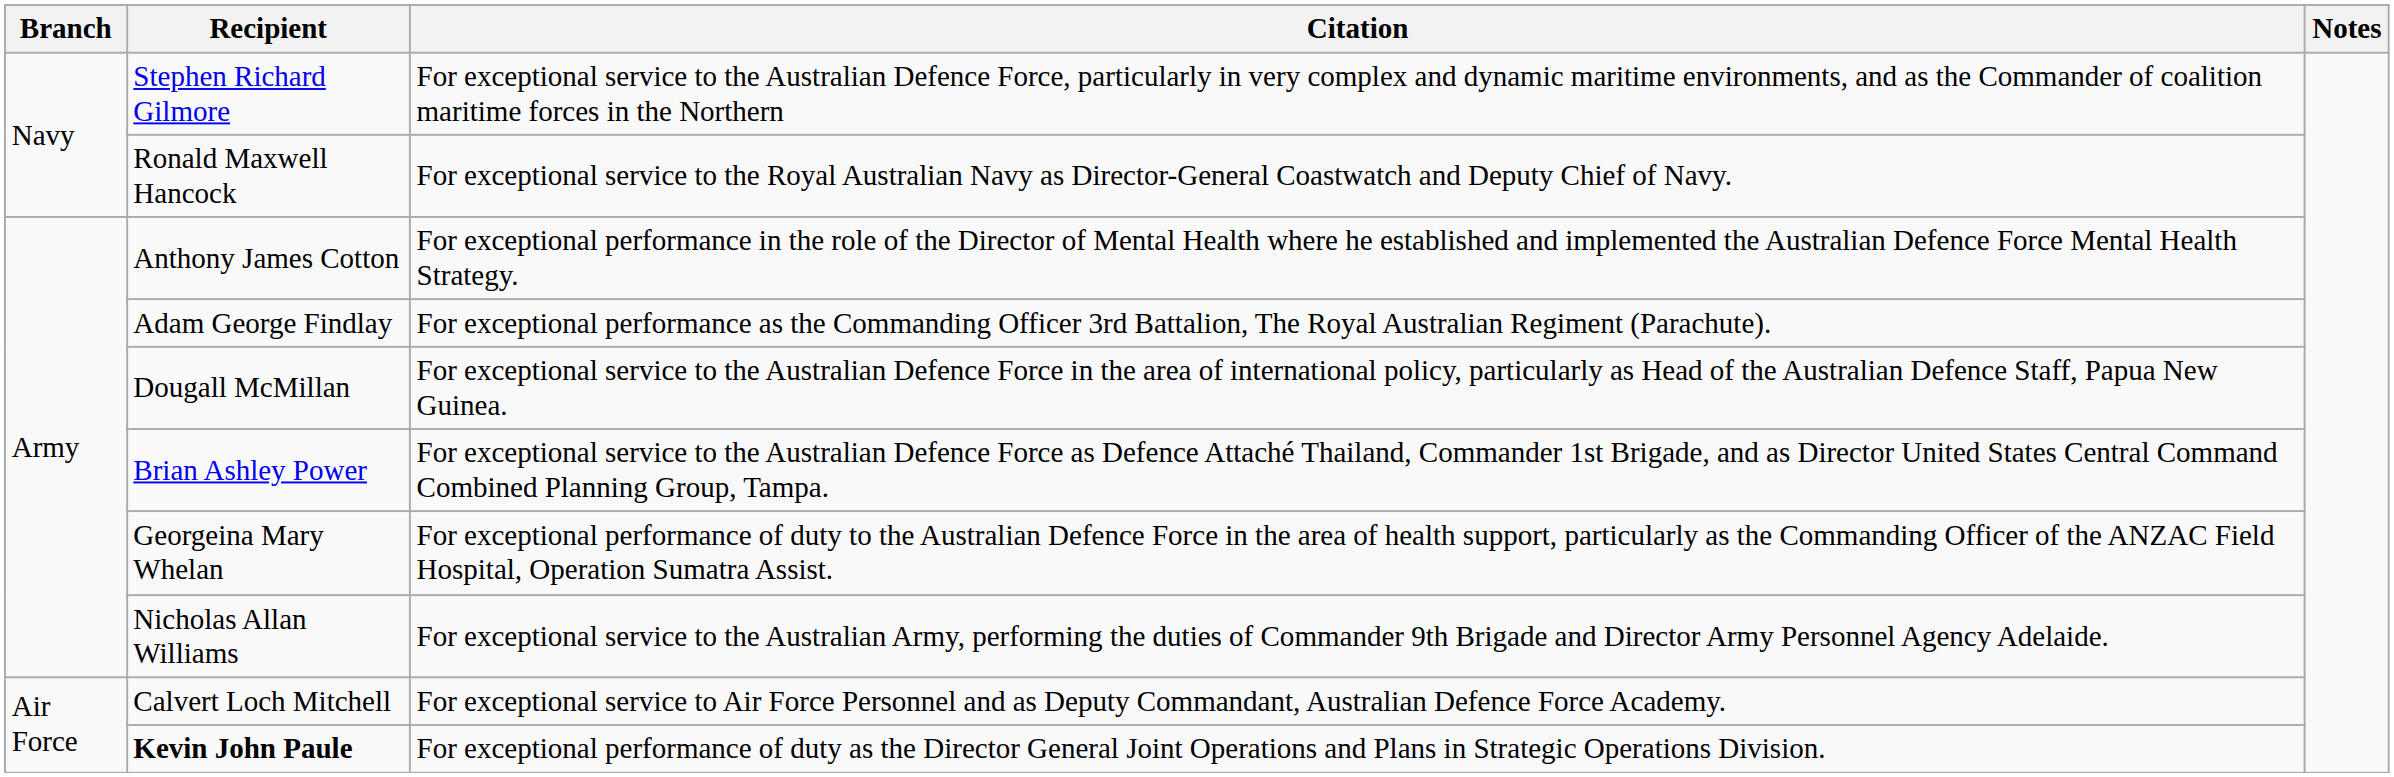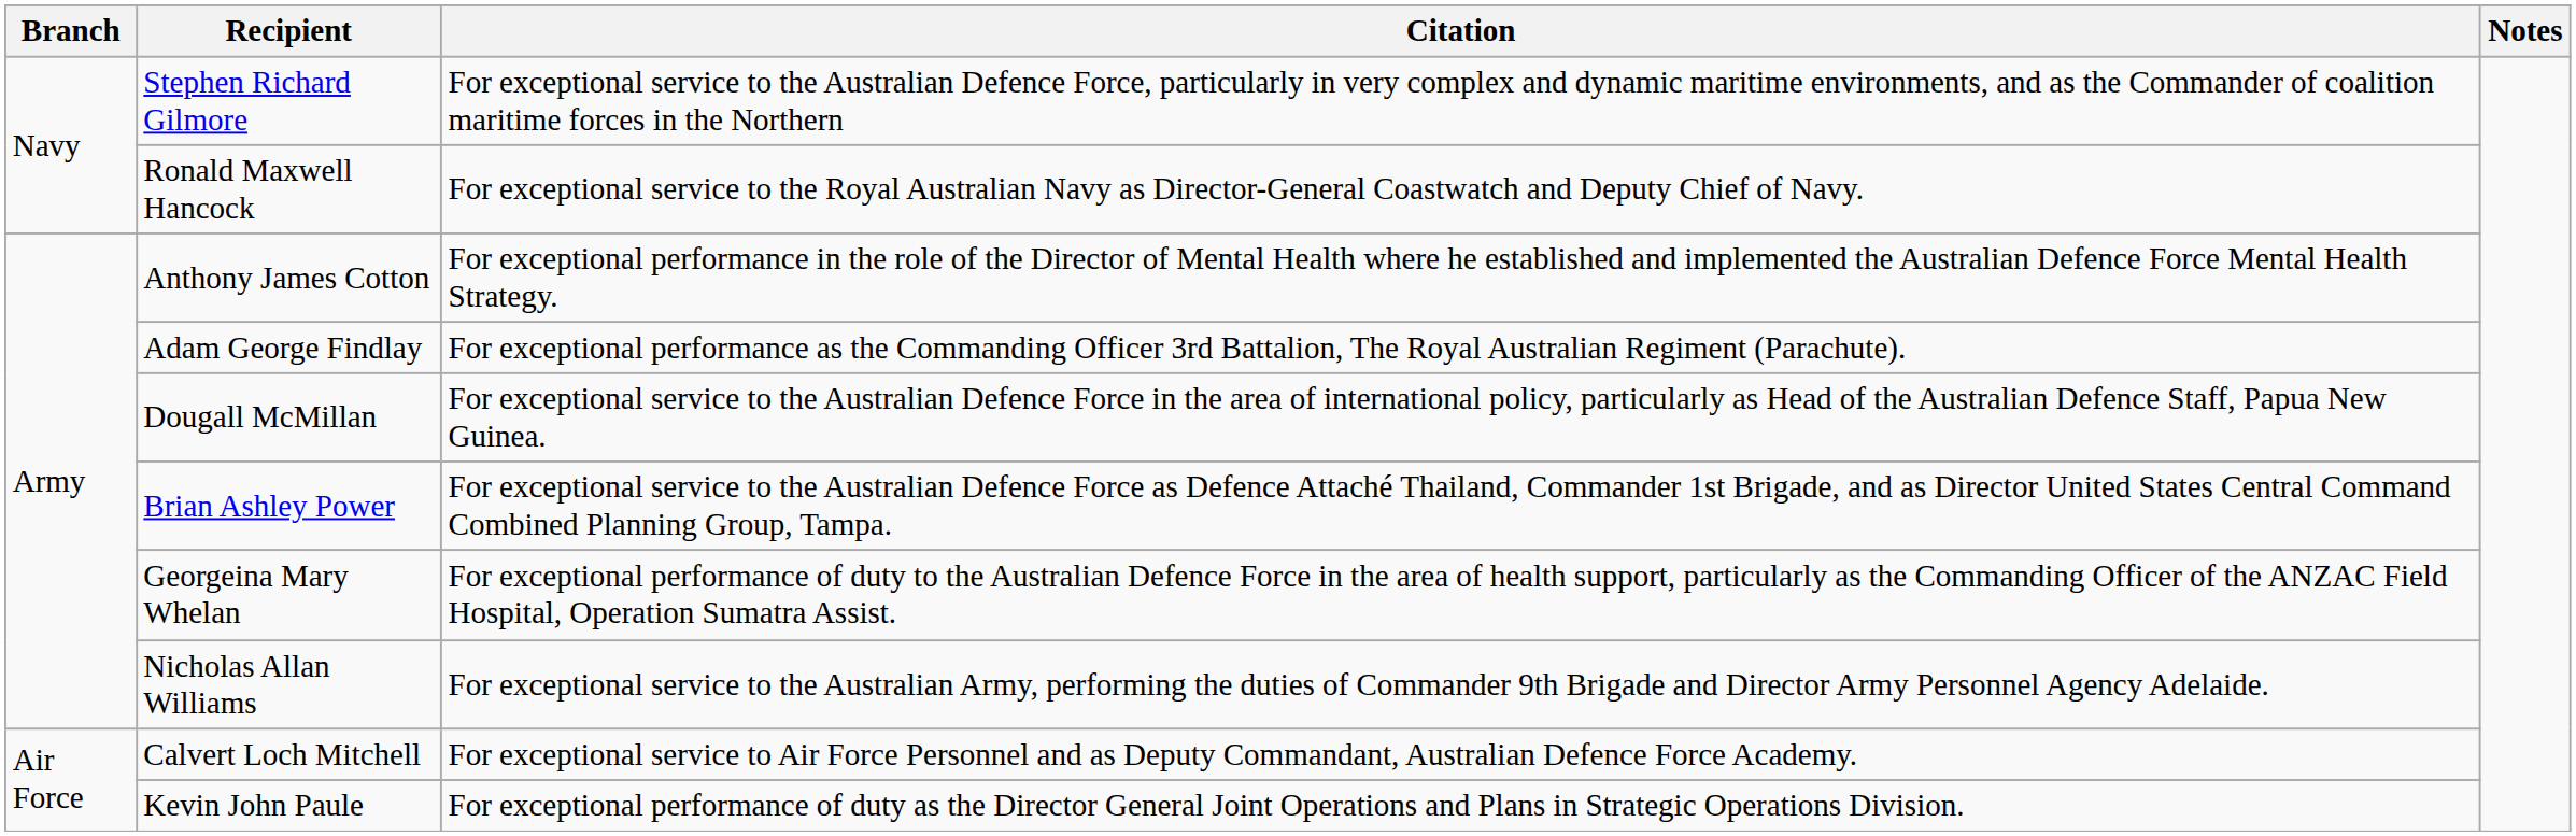Kevin John Paule | Recipient: bold -> normal
